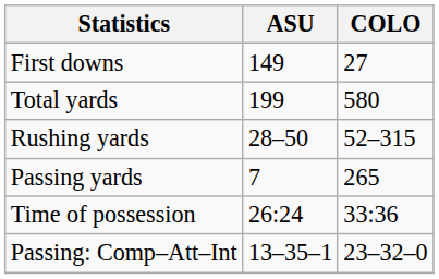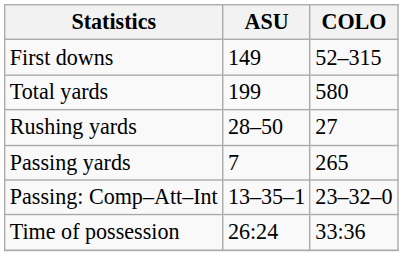First downs | COLO: 27 -> 52–315
Rushing yards | COLO: 52–315 -> 27
rows swapped: Passing: Comp–Att–Int <-> Time of possession
